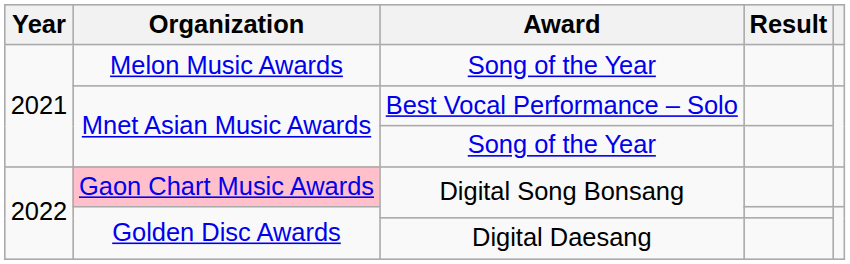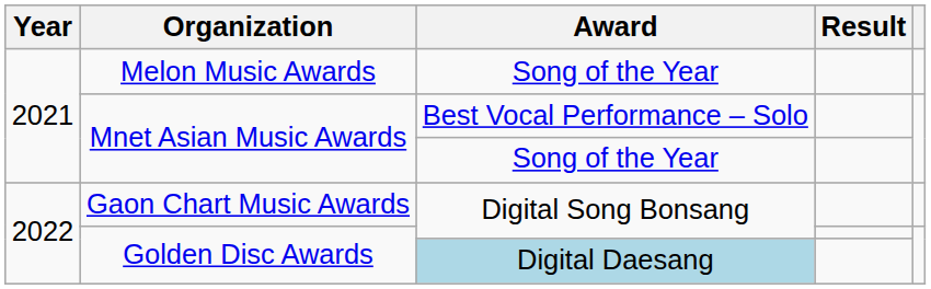Gaon Chart Music Awards | Organization: pink background -> no background
Golden Disc Awards / Digital Daesang | Award: no background -> lightblue background
